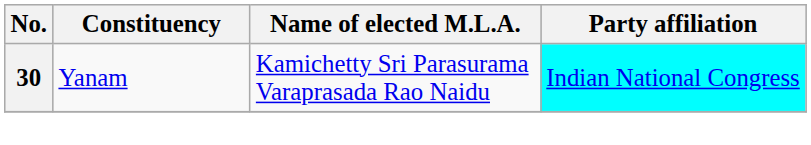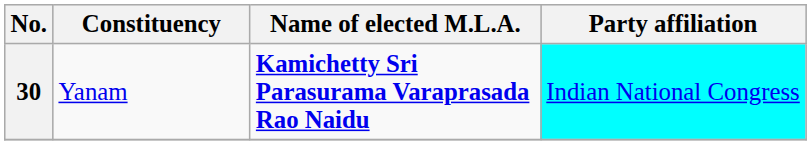30 | Name of elected M.L.A.: normal -> bold
